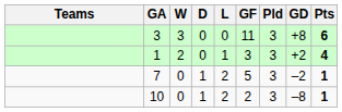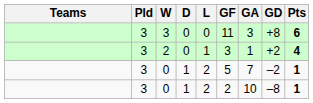columns swapped: Pld <-> GA
